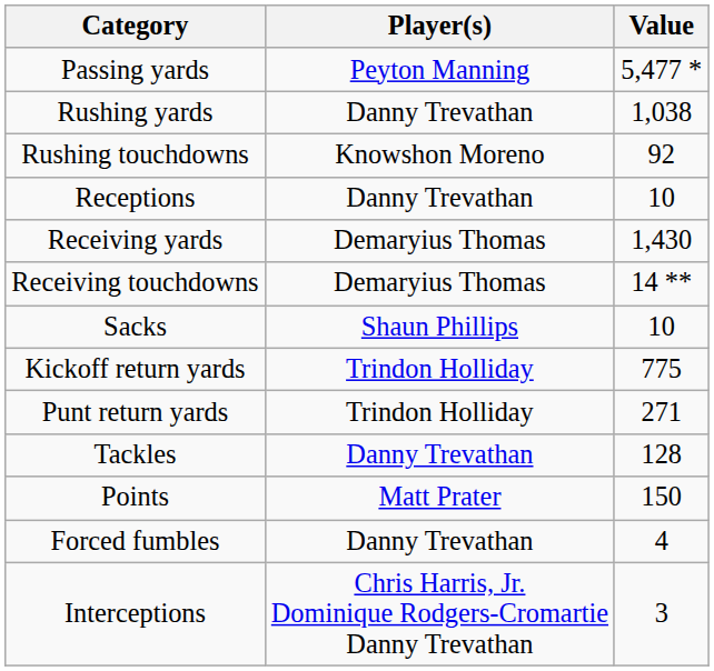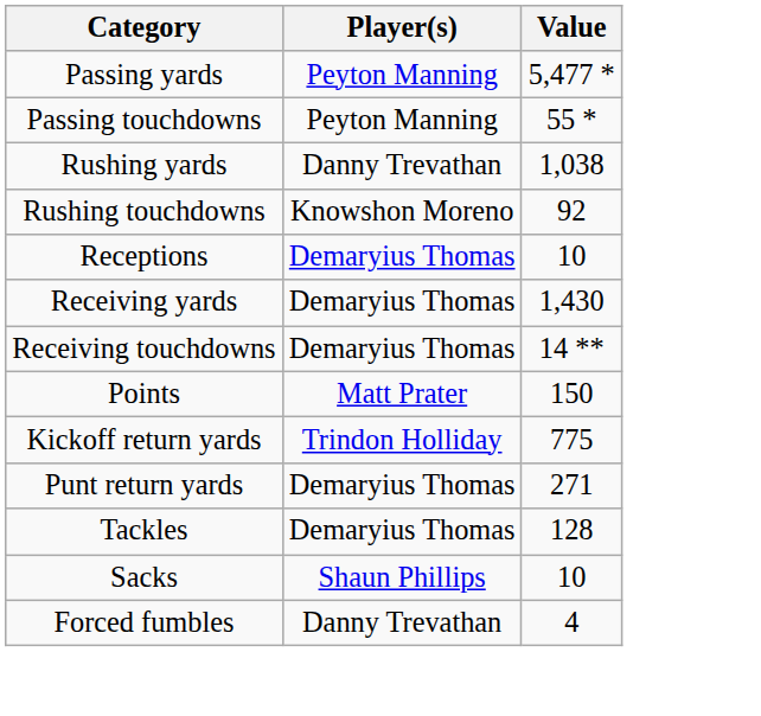+ row: Passing touchdowns | Peyton Manning | 55 *
Receptions | Player(s): Danny Trevathan -> Demaryius Thomas
rows swapped: Points <-> Sacks
Punt return yards | Player(s): Trindon Holliday -> Demaryius Thomas
Tackles | Player(s): Danny Trevathan -> Demaryius Thomas
- row: Interceptions | Chris Harris, Jr. Dominique Rodgers-Cromartie Danny Trevathan | 3
